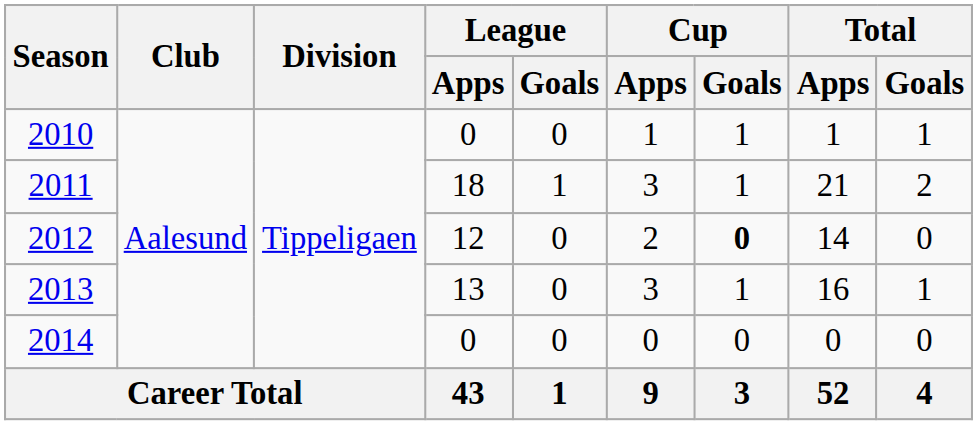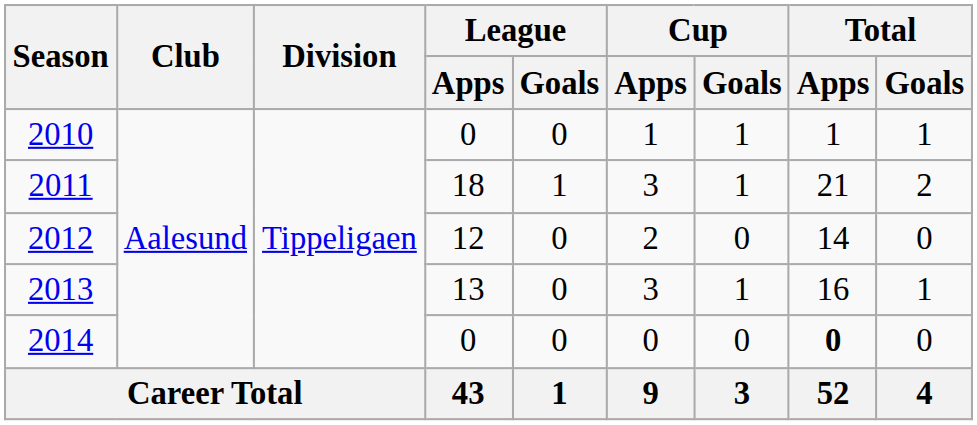2012 | Cup / Goals: bold -> normal
2014 | Total / Apps: normal -> bold
